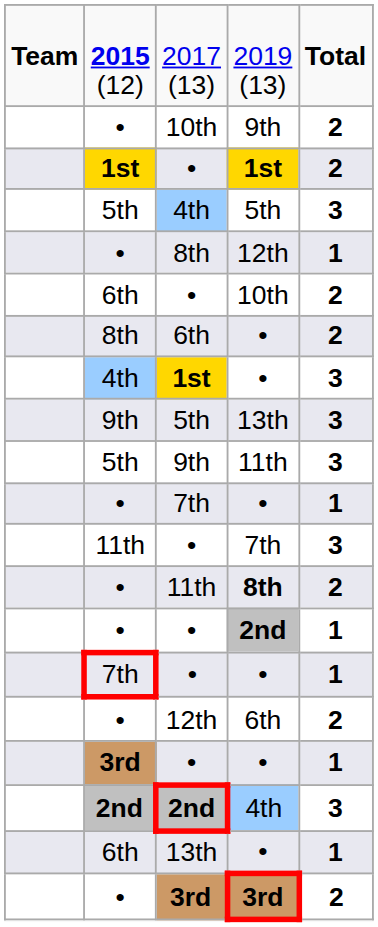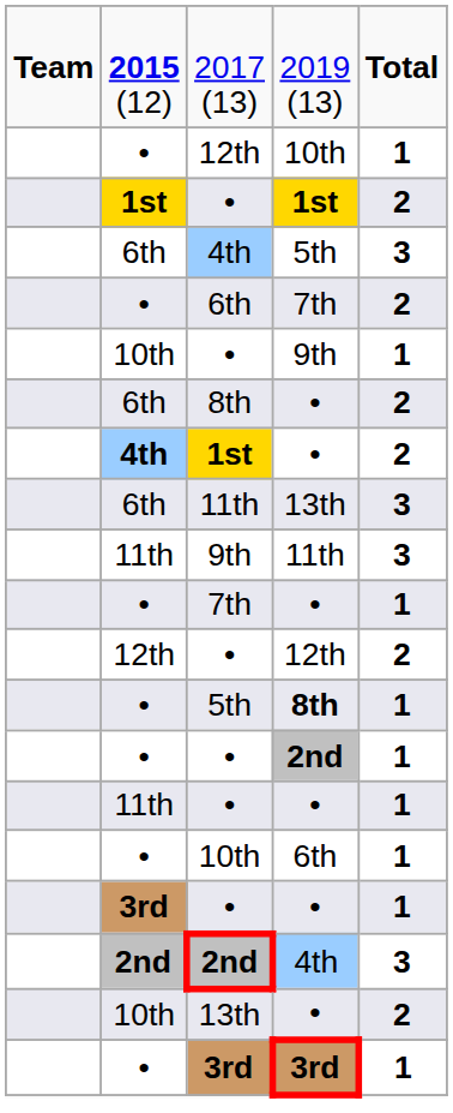row 2 | column 3: 10th -> 12th
row 2 | column 4: 9th -> 10th
row 2 | column 5: 2 -> 1
row 4 | column 2: 5th -> 6th
row 5 | column 3: 8th -> 6th
row 5 | column 4: 12th -> 7th
row 5 | column 5: 1 -> 2
row 6 | column 2: 6th -> 10th
row 6 | column 4: 10th -> 9th
row 6 | column 5: 2 -> 1
row 7 | column 2: 8th -> 6th
row 7 | column 3: 6th -> 8th
row 8 | column 2: normal -> bold
row 8 | column 5: 3 -> 2
row 9 | column 2: 9th -> 6th
row 9 | column 3: 5th -> 11th
row 10 | column 2: 5th -> 11th
row 12 | column 2: 11th -> 12th
row 12 | column 4: 7th -> 12th
row 12 | column 5: 3 -> 2
row 13 | column 3: 11th -> 5th
row 13 | column 5: 2 -> 1
row 15 | column 2: 7th -> 11th
row 16 | column 3: 12th -> 10th
row 16 | column 5: 2 -> 1
row 19 | column 2: 6th -> 10th
row 19 | column 5: 1 -> 2
row 20 | column 5: 2 -> 1
